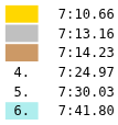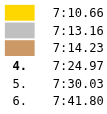7:24.97 | column 1: normal -> bold
7:41.80 | column 1: paleturquoise background -> no background
